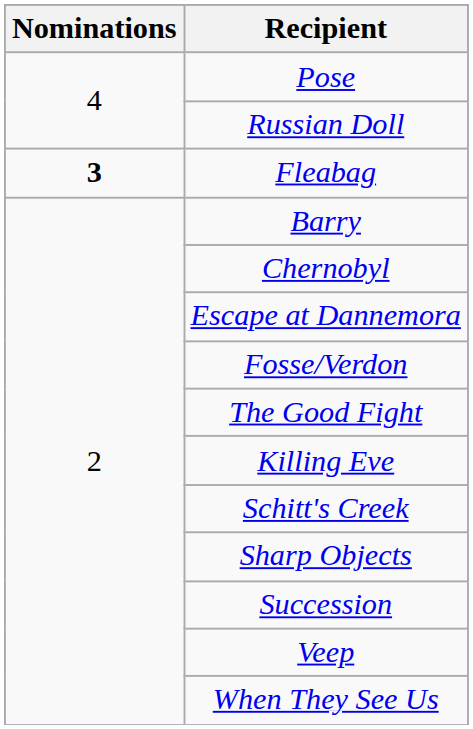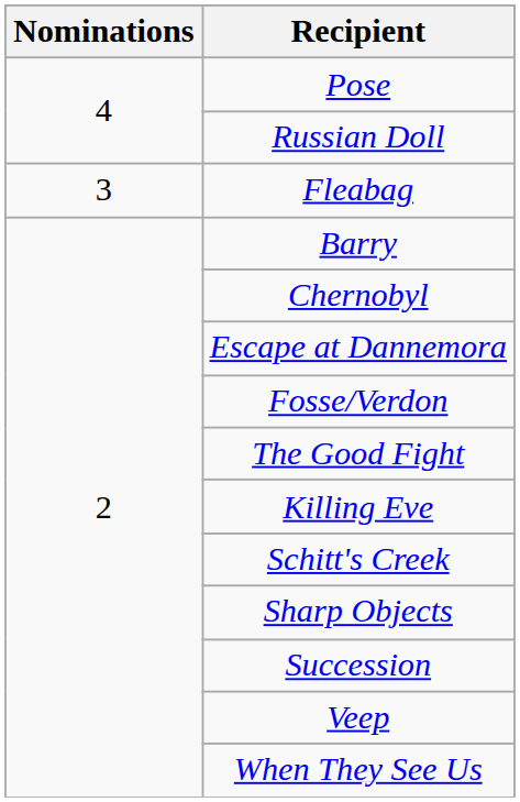Fleabag | Nominations: bold -> normal
